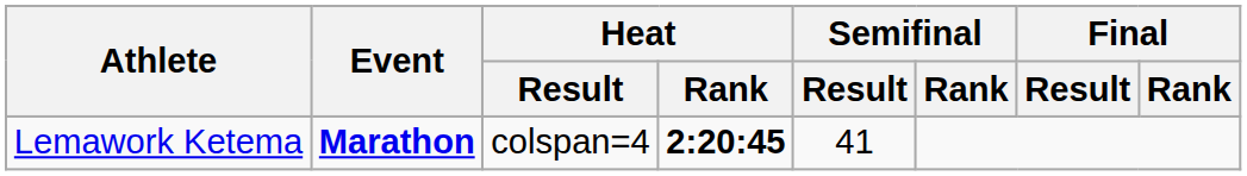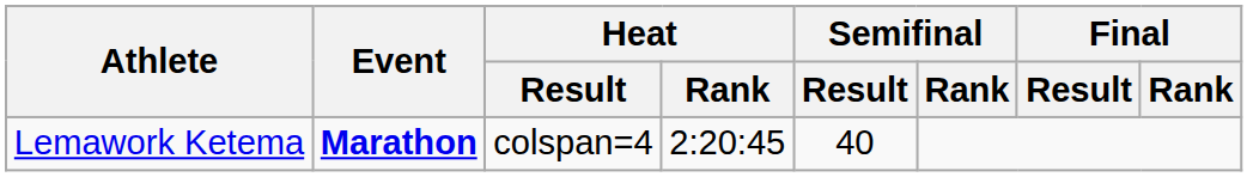Lemawork Ketema | Heat / Rank: bold -> normal
Lemawork Ketema | Semifinal / Result: 41 -> 40
